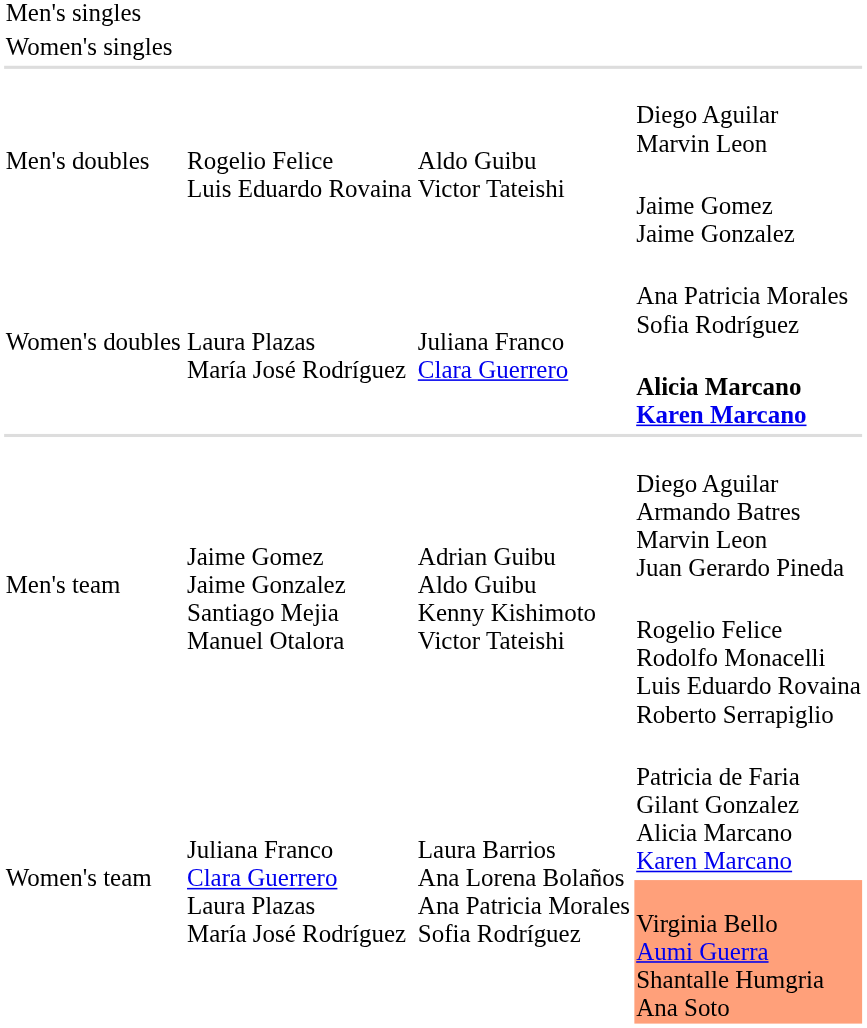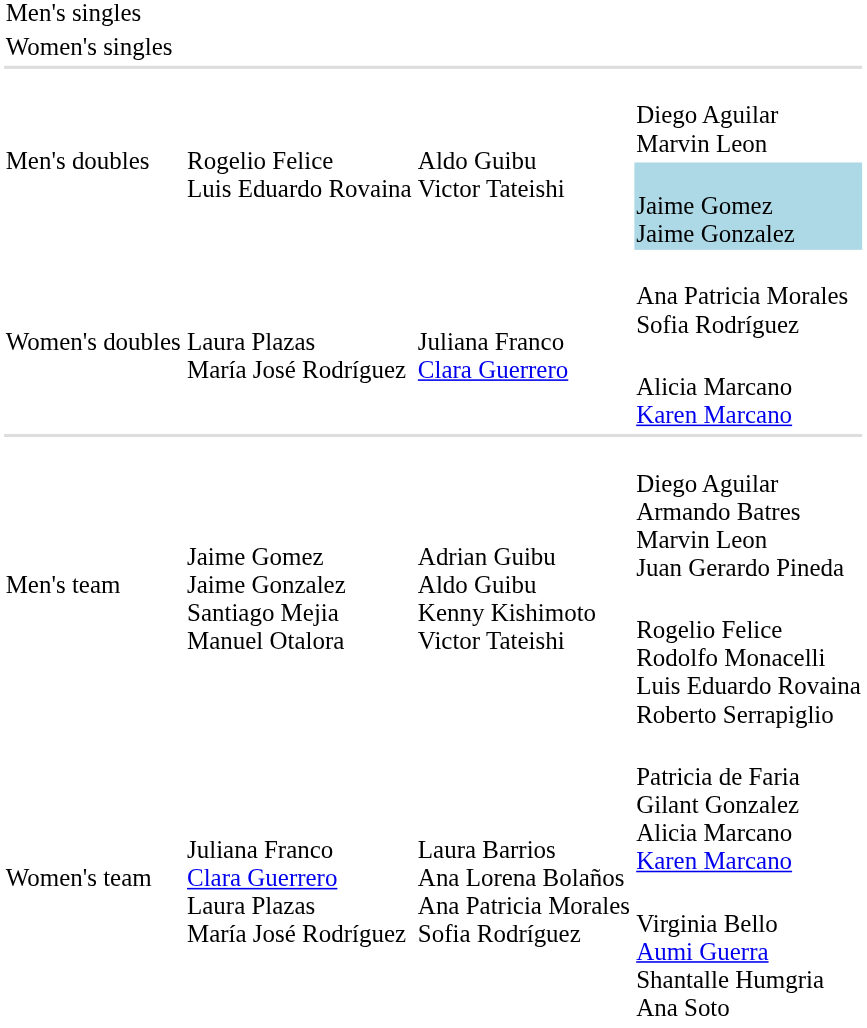Jaime Gomez Jaime Gonzalez | column 4: no background -> lightblue background
Alicia Marcano Karen Marcano | column 4: bold -> normal
Virginia Bello Aumi Guerra Shantalle Humgria Ana Soto | column 4: lightsalmon background -> no background
